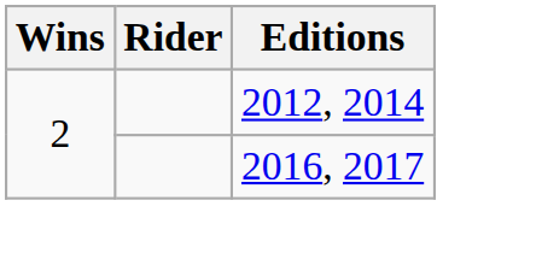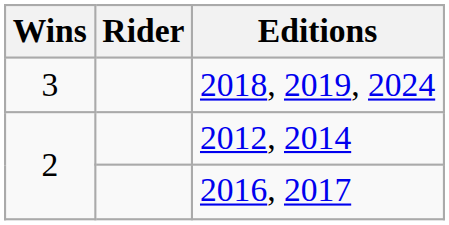+ row: 3 | 2018, 2019, 2024
